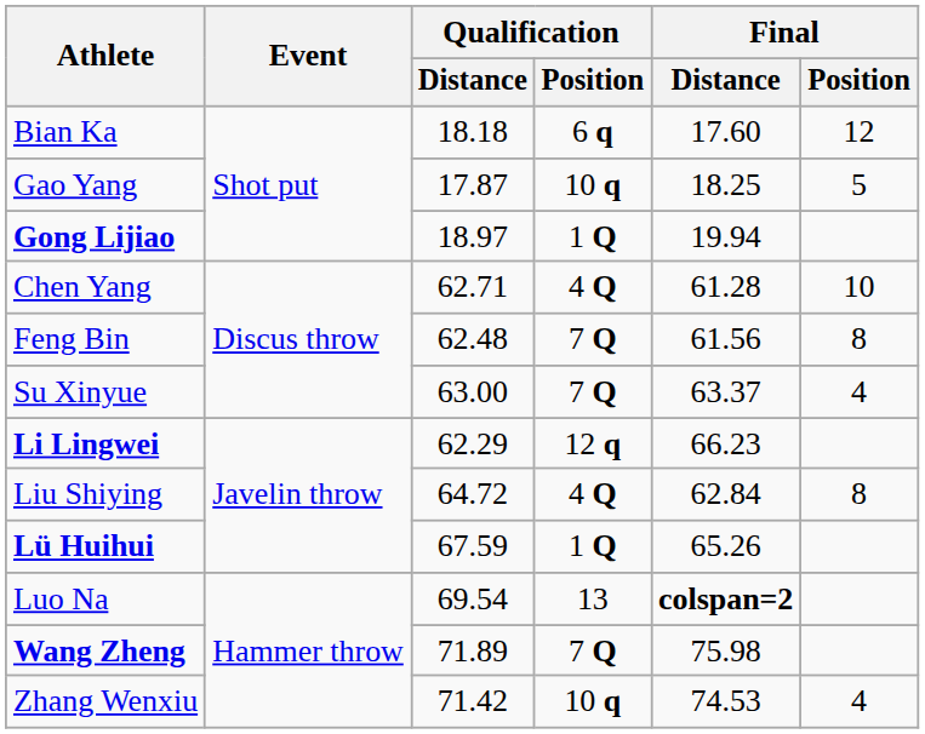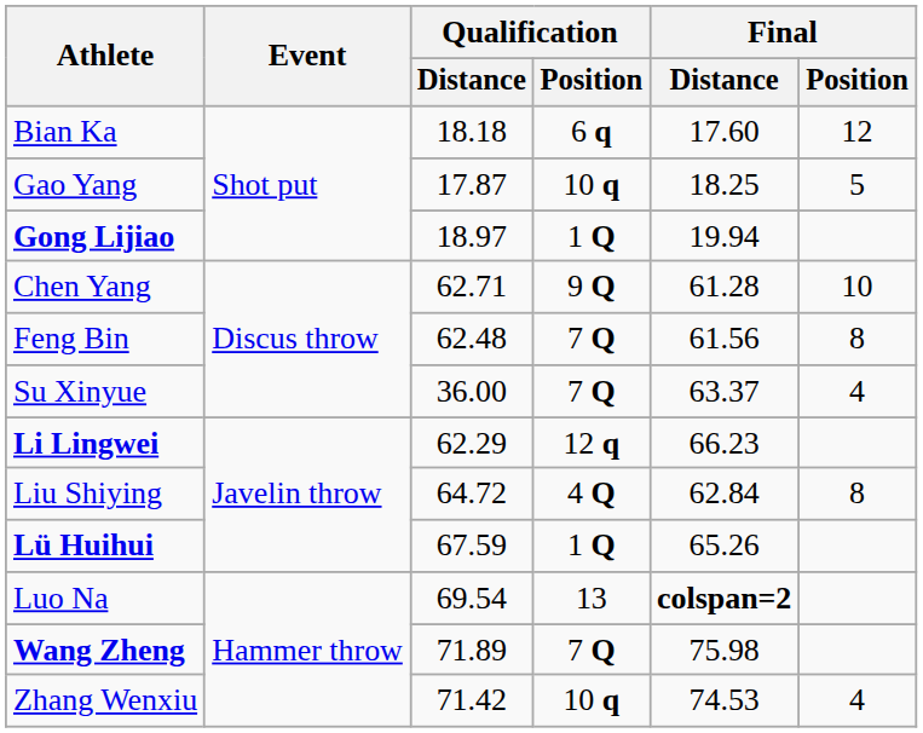Chen Yang | Qualification / Position: 4 Q -> 9 Q
Su Xinyue | Qualification / Distance: 63.00 -> 36.00
